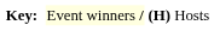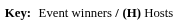Key: | column 2: lightyellow background -> no background
